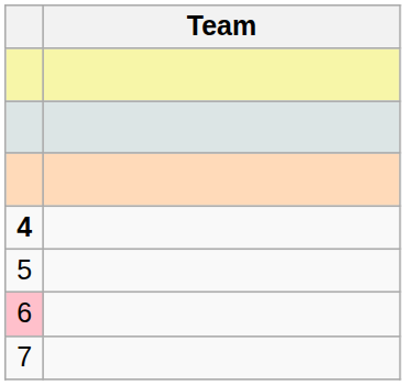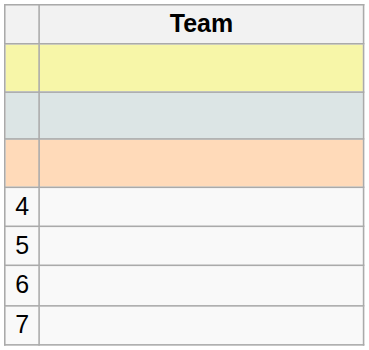row 5 | column 1: bold -> normal
row 7 | column 1: pink background -> no background
